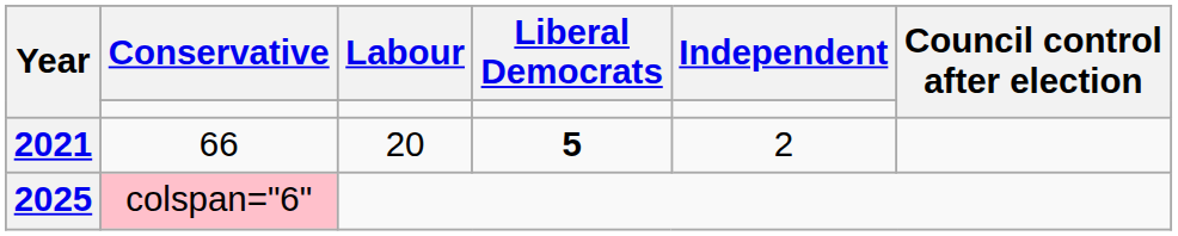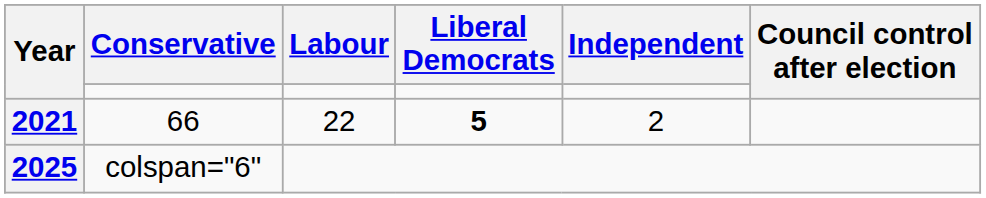2021 | Labour: 20 -> 22
2025 | Conservative: pink background -> no background
